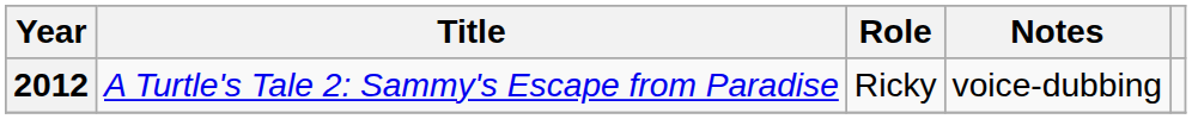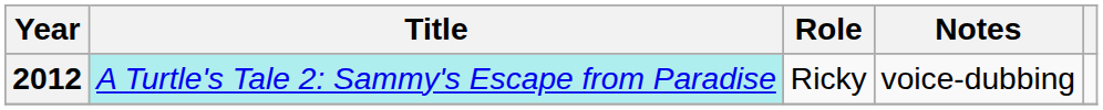2012 | Title: no background -> paleturquoise background
